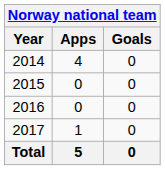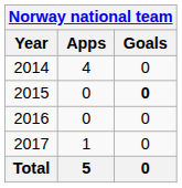2015 | Goals: normal -> bold
